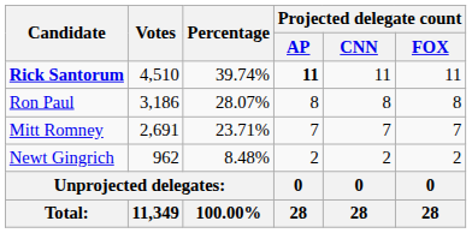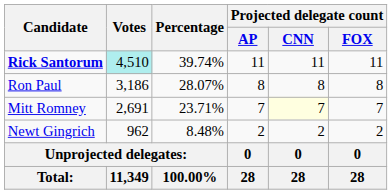Rick Santorum | Votes: no background -> paleturquoise background
Rick Santorum | Projected delegate count / AP: bold -> normal
Mitt Romney | Projected delegate count / CNN: no background -> lightyellow background
